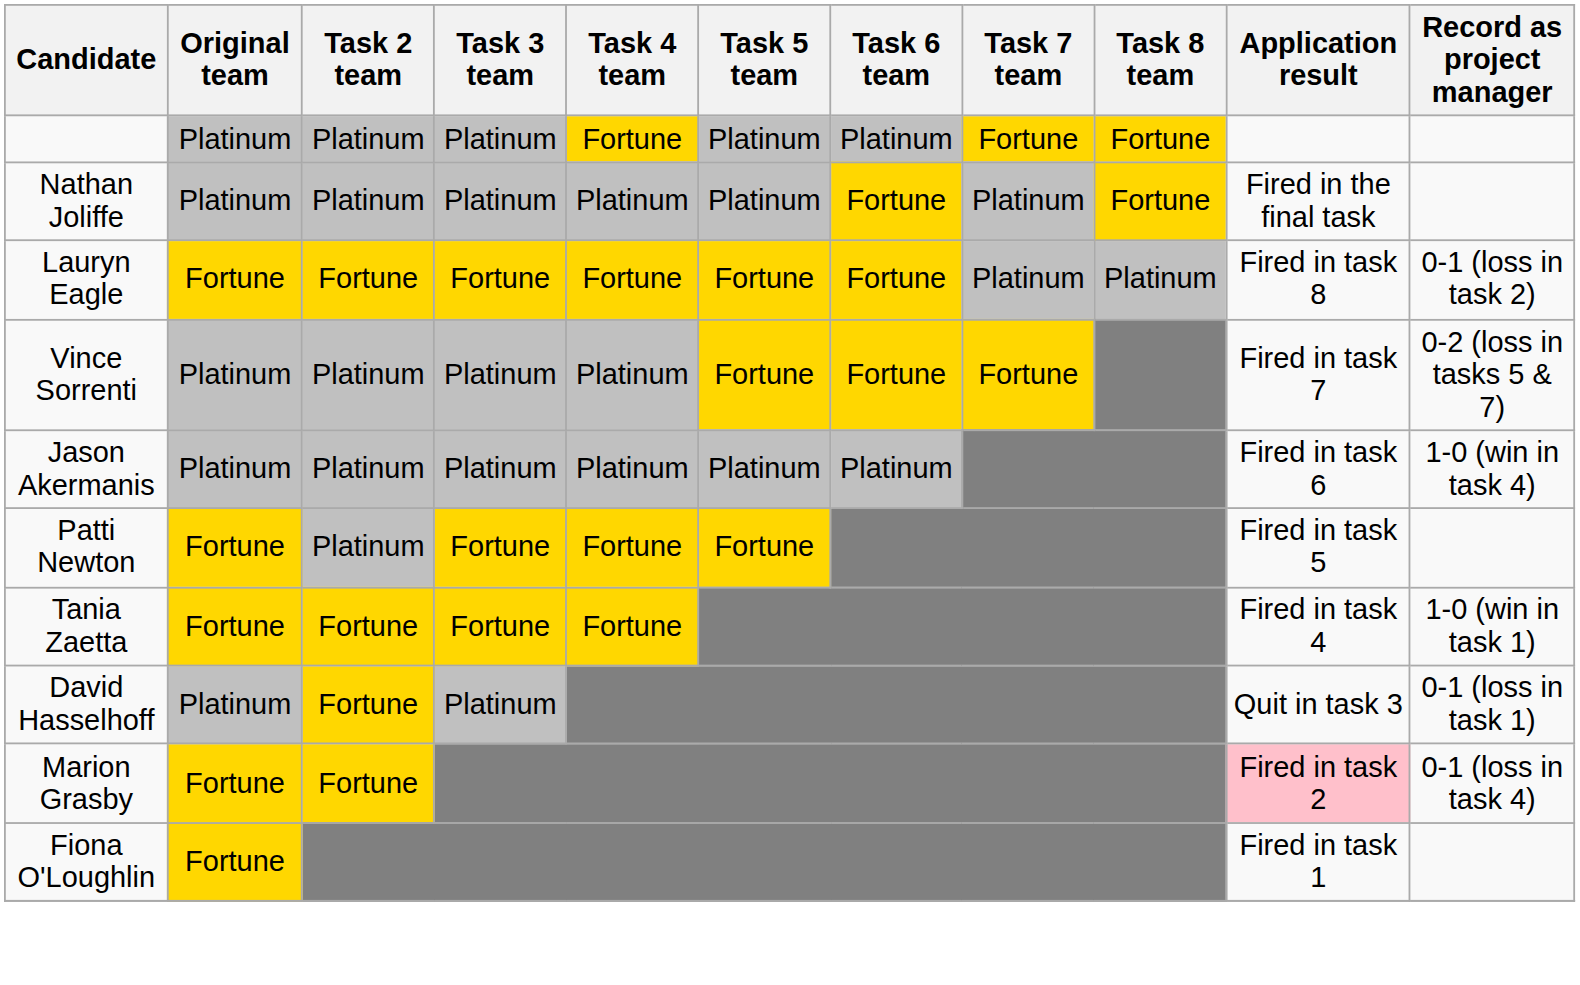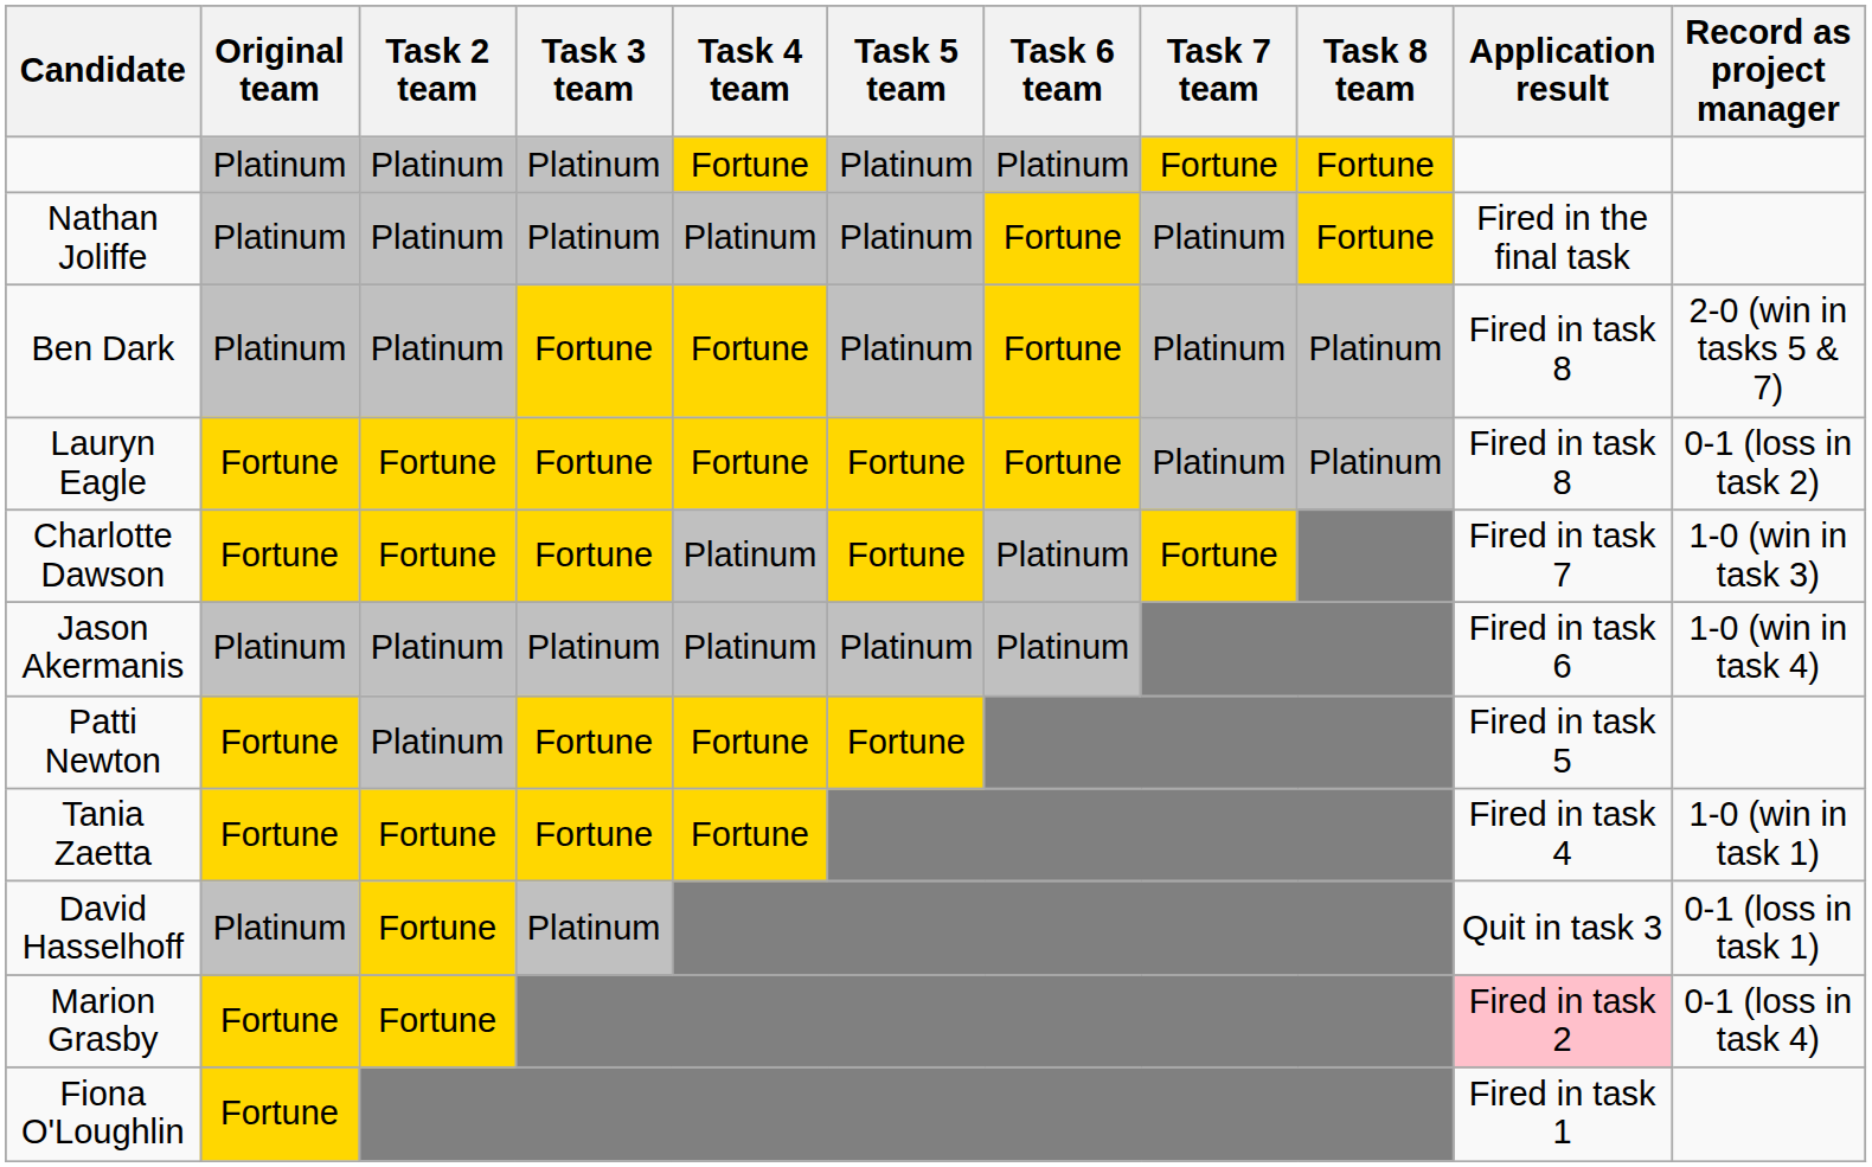+ row: Ben Dark | Platinum | Platinum | Fortune | Fortune | Platinum | Fortune | Platinum | Platinum | Fired in task 8 | 2-0 (win in tasks 5 & 7)
- row: Vince Sorrenti | Platinum | Platinum | Platinum | Platinum | Fortune | Fortune | Fortune | Fired in task 7 | 0-2 (loss in tasks 5 & 7)
+ row: Charlotte Dawson | Fortune | Fortune | Fortune | Platinum | Fortune | Platinum | Fortune | Fired in task 7 | 1-0 (win in task 3)
